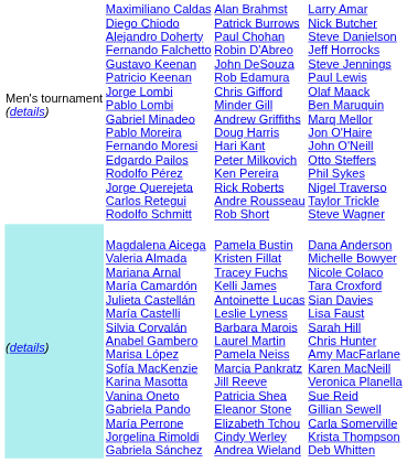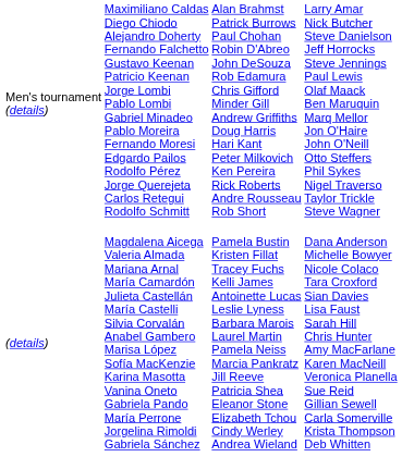(details) | column 1: paleturquoise background -> no background
